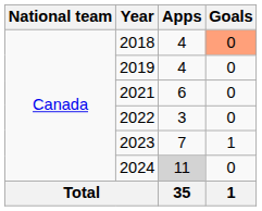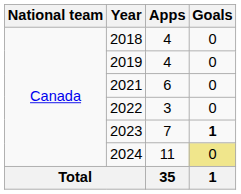2018 | Goals: lightsalmon background -> no background
2023 | Goals: normal -> bold
2024 | Apps: lightgrey background -> no background
2024 | Goals: no background -> khaki background
